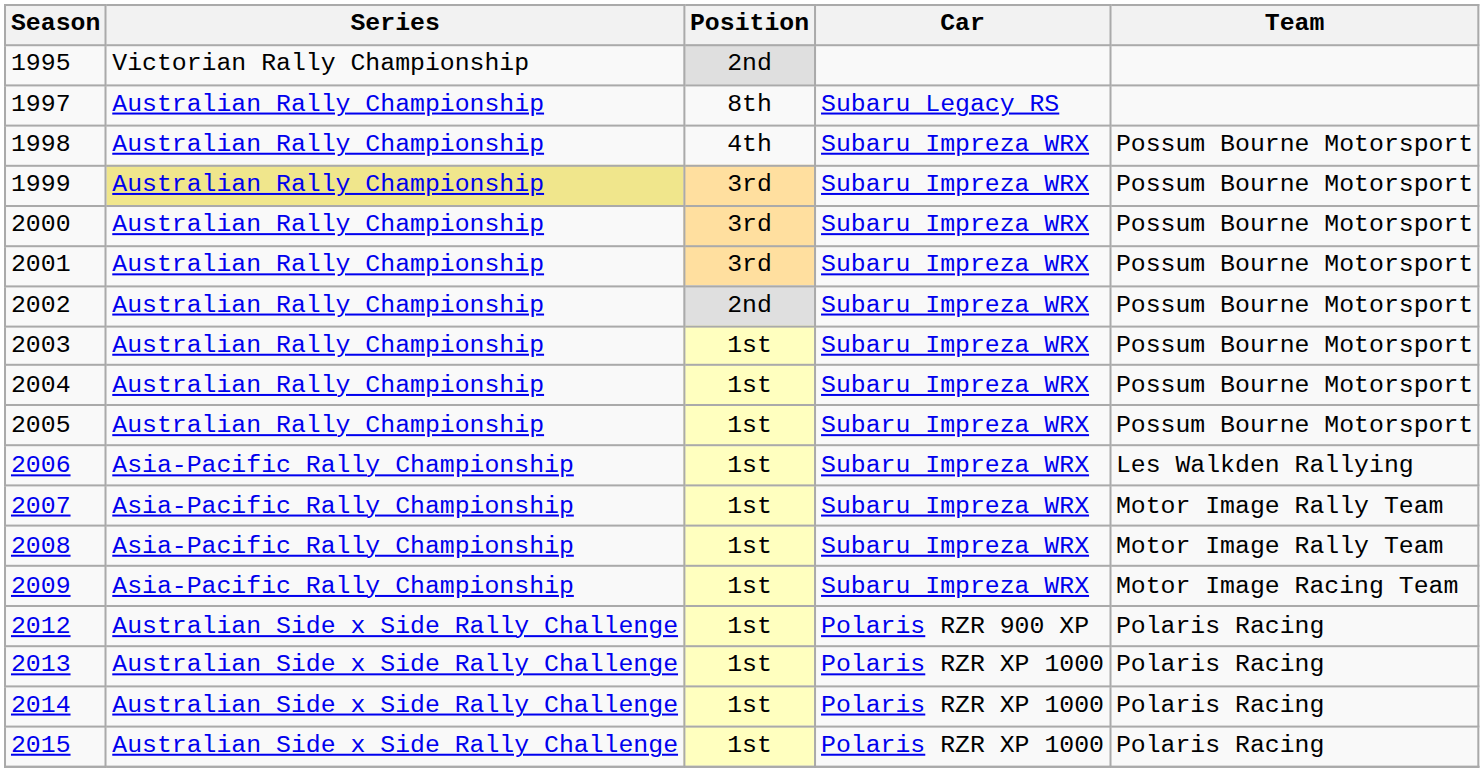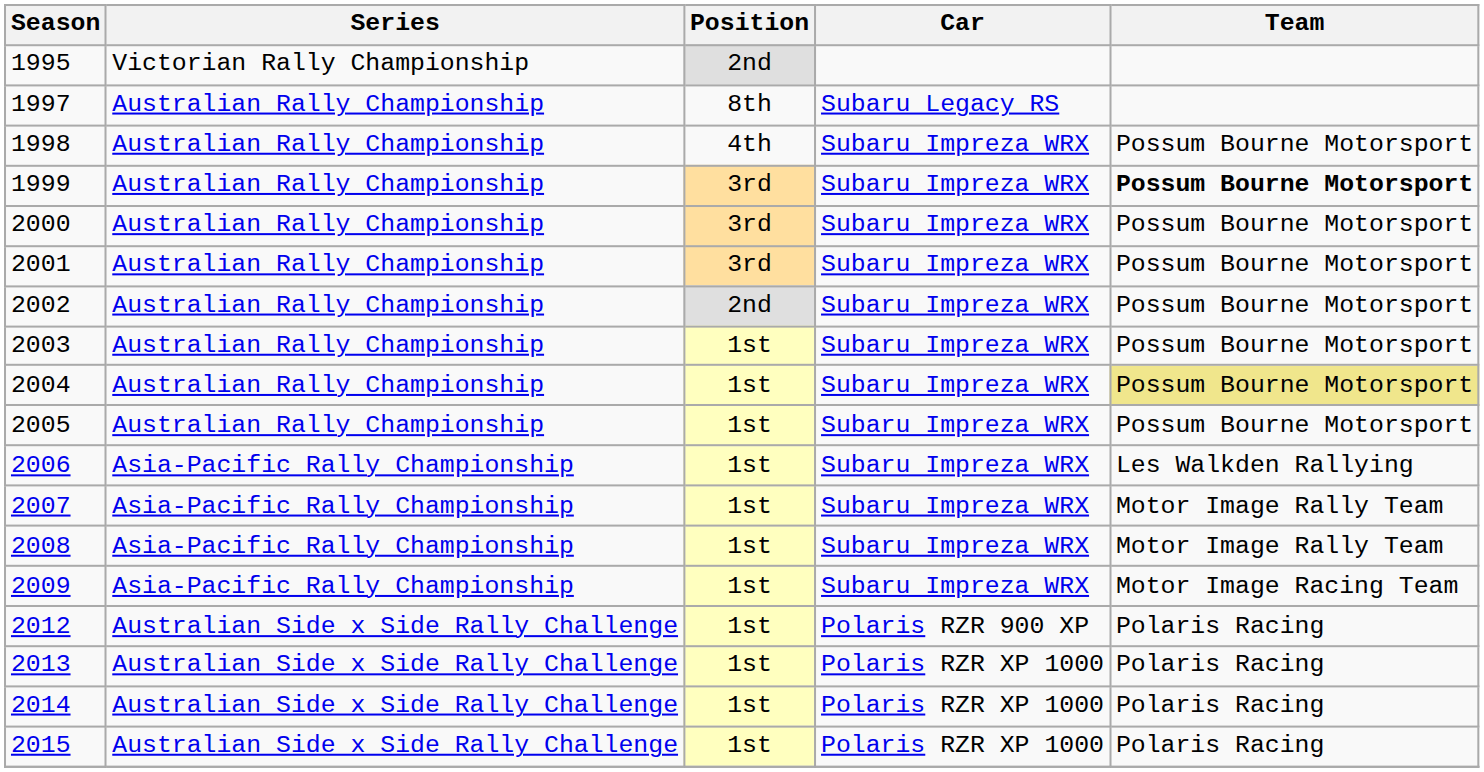1999 | Series: khaki background -> no background
1999 | Team: normal -> bold
2004 | Team: no background -> khaki background
